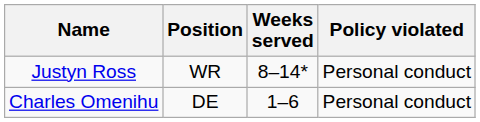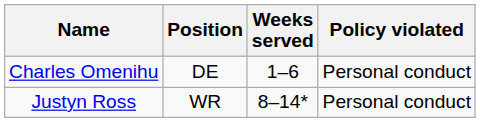rows swapped: Charles Omenihu <-> Justyn Ross
